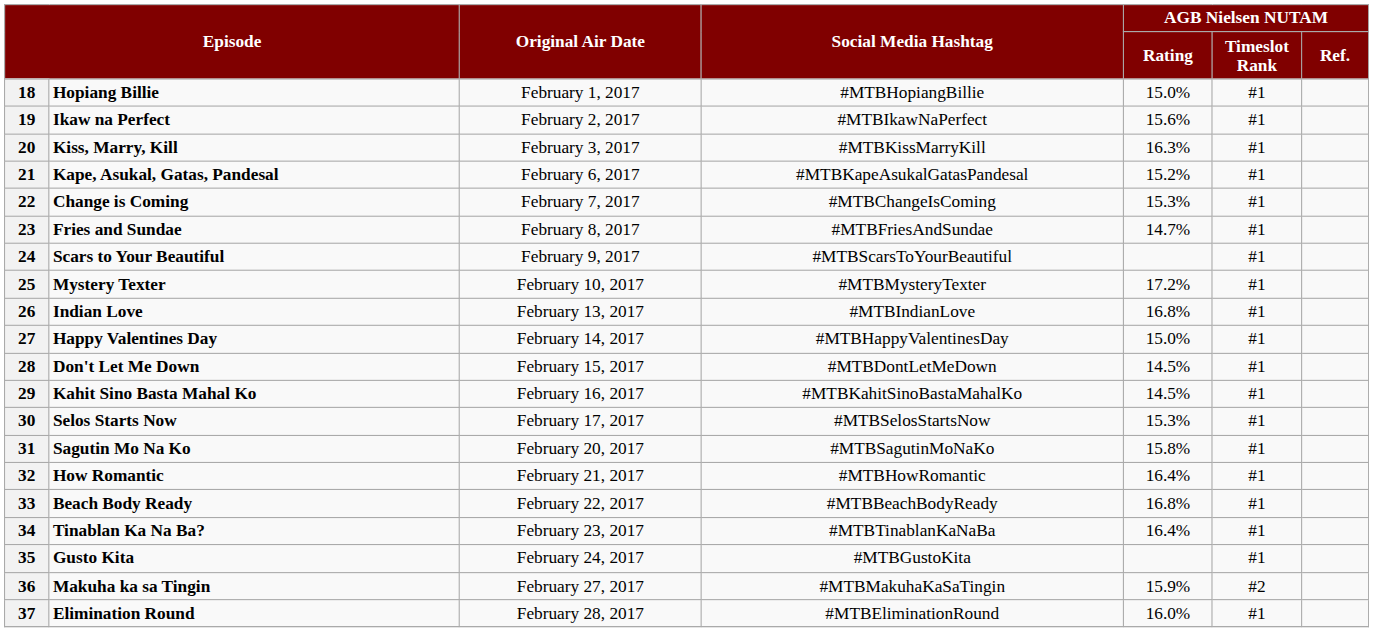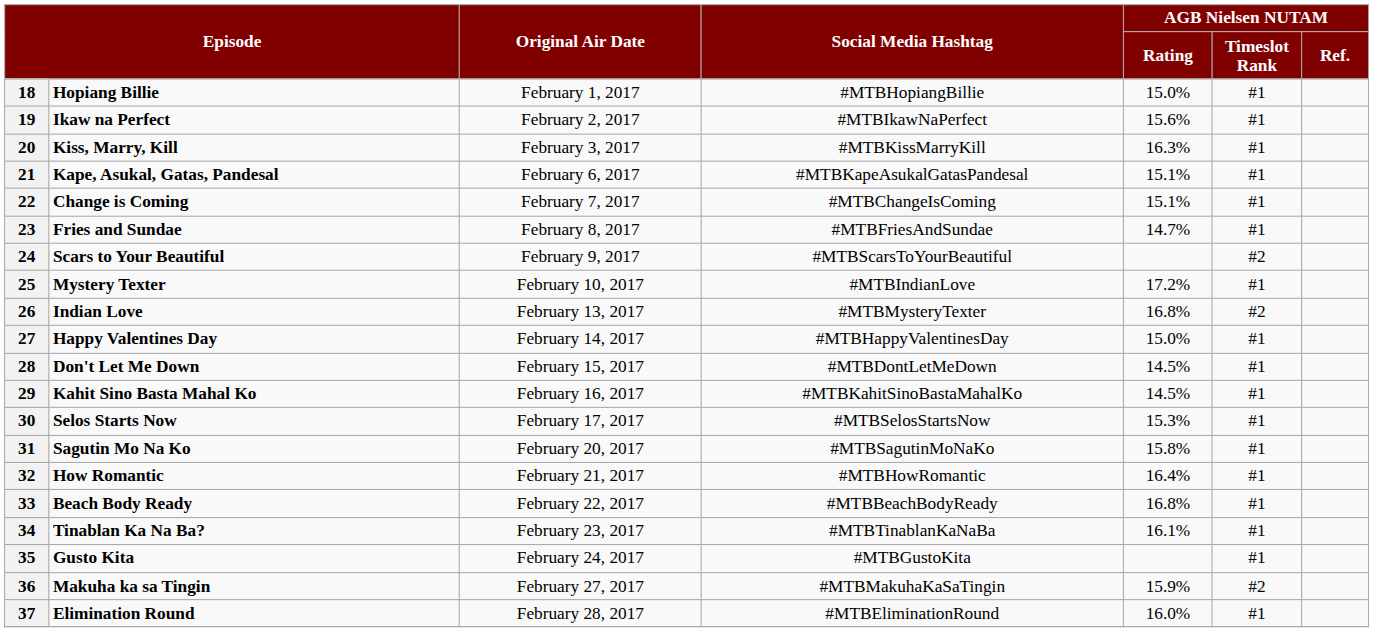21 | AGB Nielsen NUTAM / Rating: 15.2% -> 15.1%
22 | AGB Nielsen NUTAM / Rating: 15.3% -> 15.1%
24 | AGB Nielsen NUTAM / Timeslot Rank: #1 -> #2
25 | Social Media Hashtag: #MTBMysteryTexter -> #MTBIndianLove
26 | Social Media Hashtag: #MTBIndianLove -> #MTBMysteryTexter
26 | AGB Nielsen NUTAM / Timeslot Rank: #1 -> #2
34 | AGB Nielsen NUTAM / Rating: 16.4% -> 16.1%
